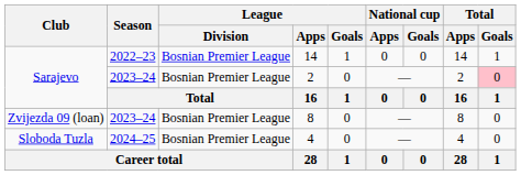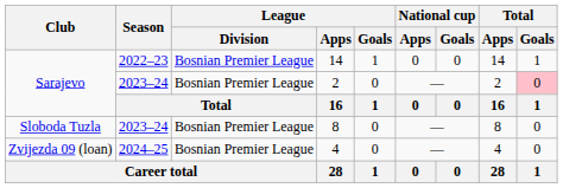row 6 | Club: Zvijezda 09 (loan) -> Sloboda Tuzla
row 7 | Club: Sloboda Tuzla -> Zvijezda 09 (loan)
